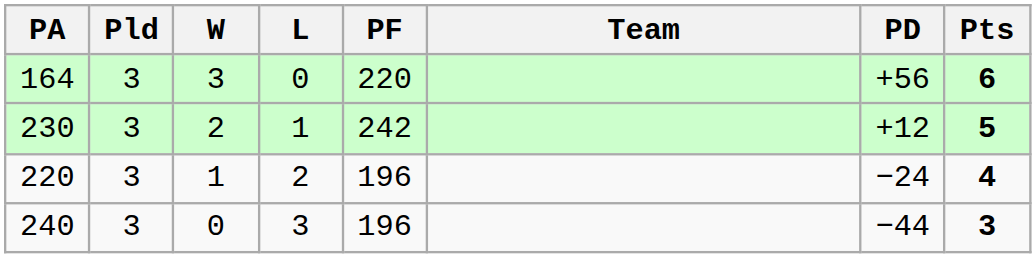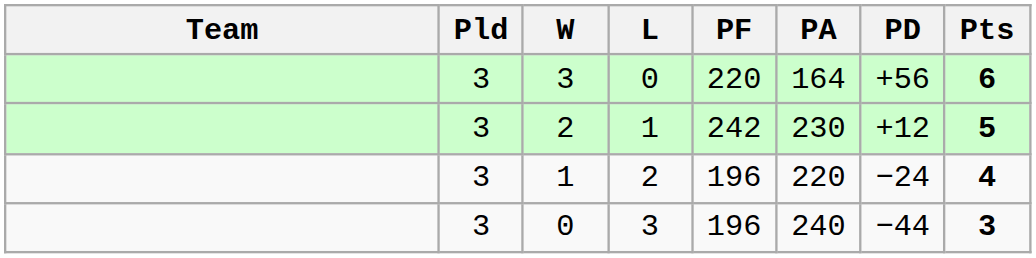columns swapped: Team <-> PA
